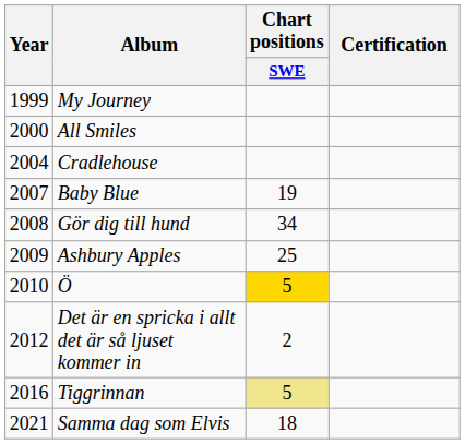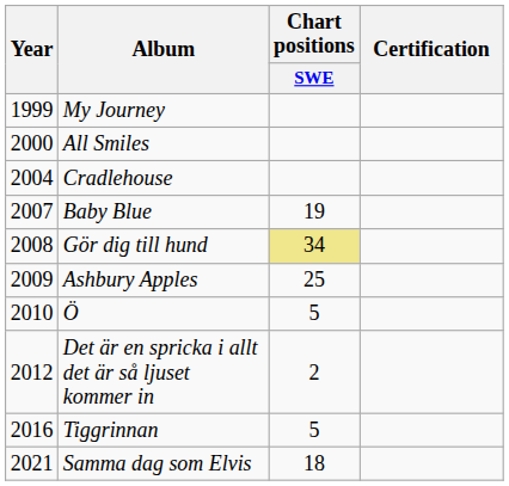Gör dig till hund | Chart positions / SWE: no background -> khaki background
Ö | Chart positions / SWE: gold background -> no background
Tiggrinnan | Chart positions / SWE: khaki background -> no background
